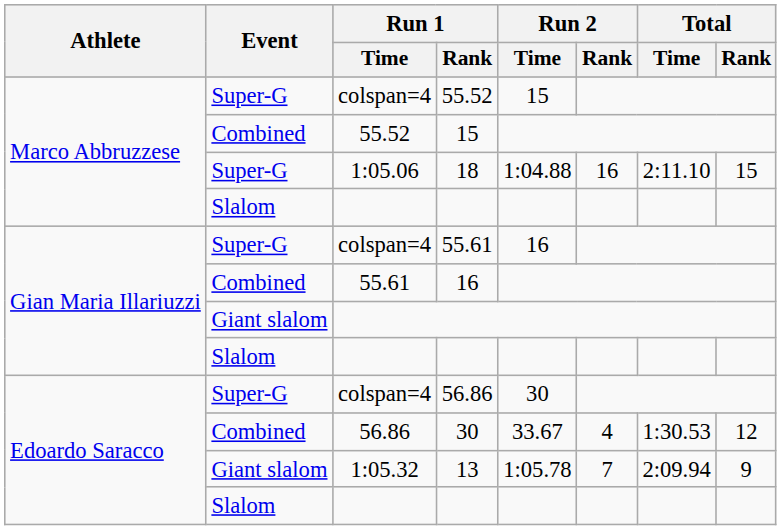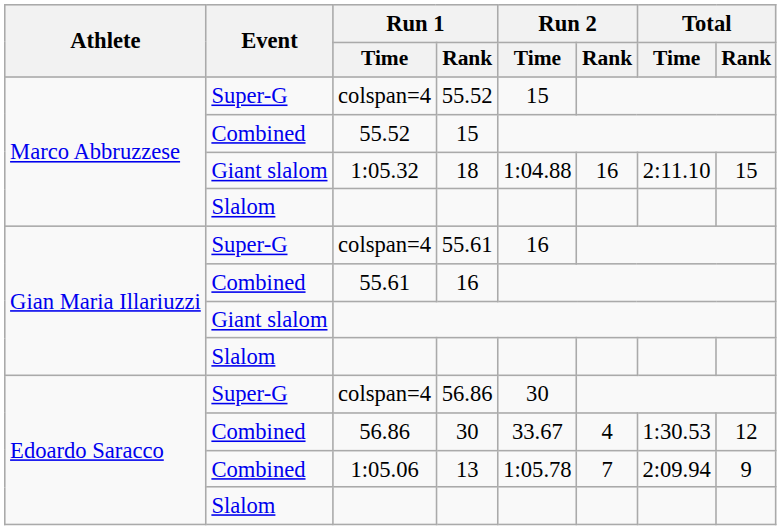18 | Event: Super-G -> Giant slalom
18 | Run 1 / Time: 1:05.06 -> 1:05.32
13 | Event: Giant slalom -> Combined
13 | Run 1 / Time: 1:05.32 -> 1:05.06
